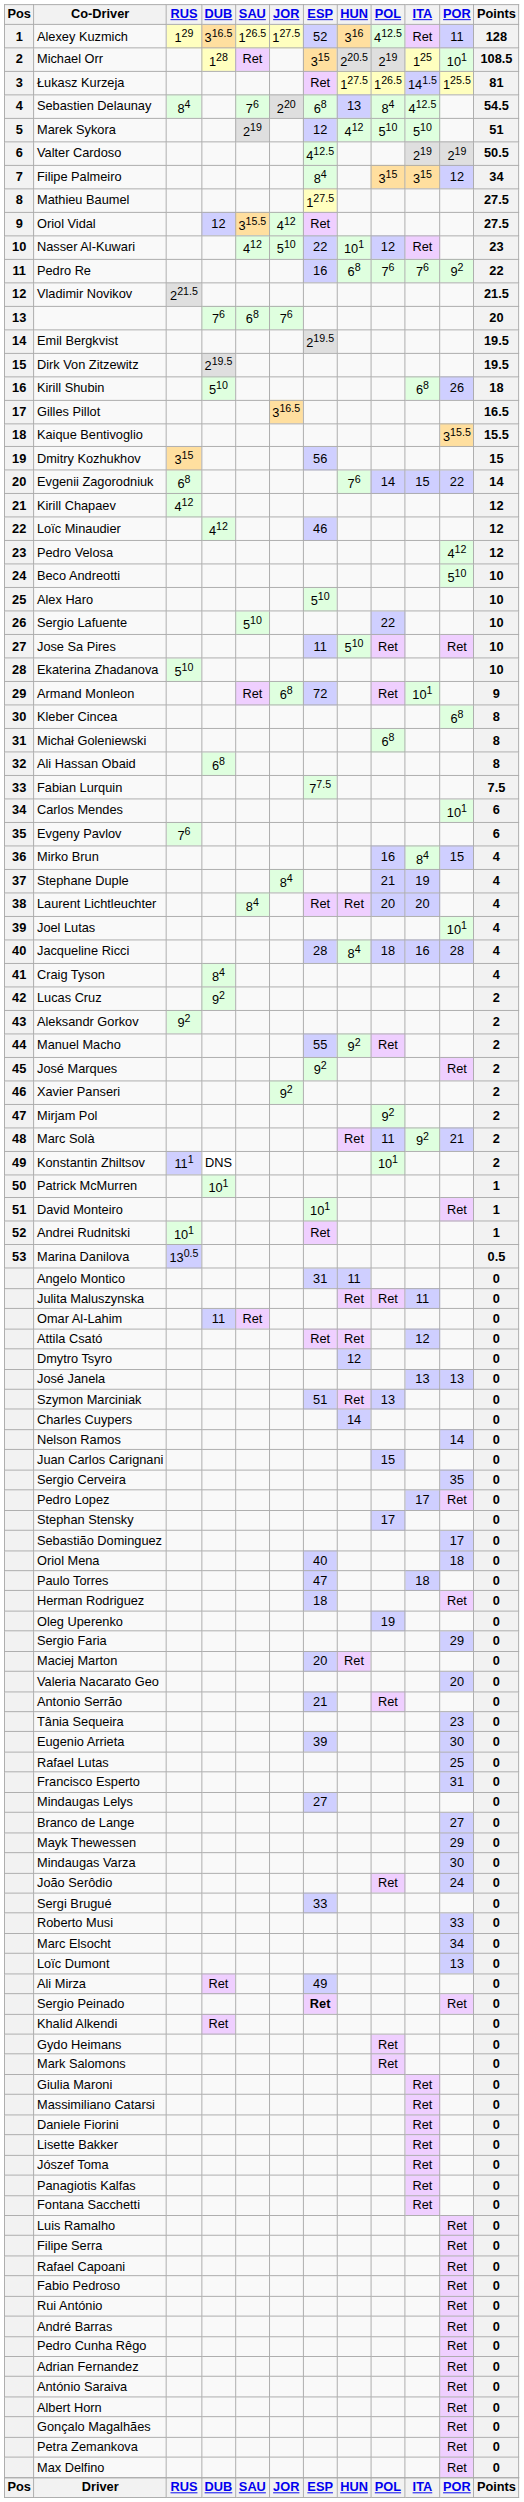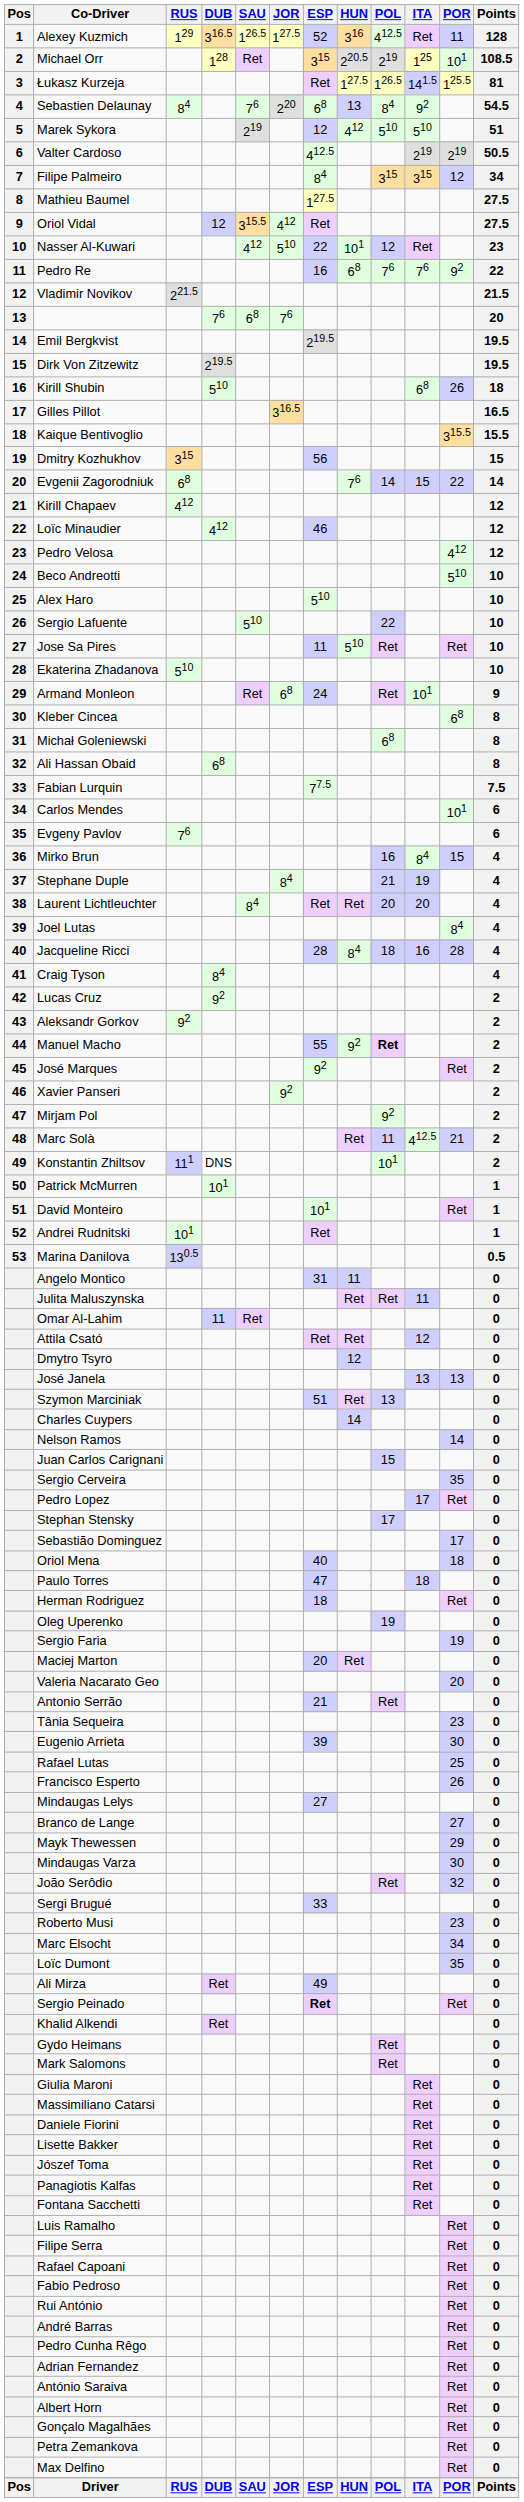Sebastien Delaunay | ITA: 412.5 -> 92
Armand Monleon | ESP: 72 -> 24
Joel Lutas | POR: 101 -> 84
Manuel Macho | POL: normal -> bold
Marc Solà | ITA: 92 -> 412.5
Sergio Faria | POR: 29 -> 19
Francisco Esperto | POR: 31 -> 26
João Serôdio | POR: 24 -> 32
Roberto Musi | POR: 33 -> 23
Loïc Dumont | POR: 13 -> 35
